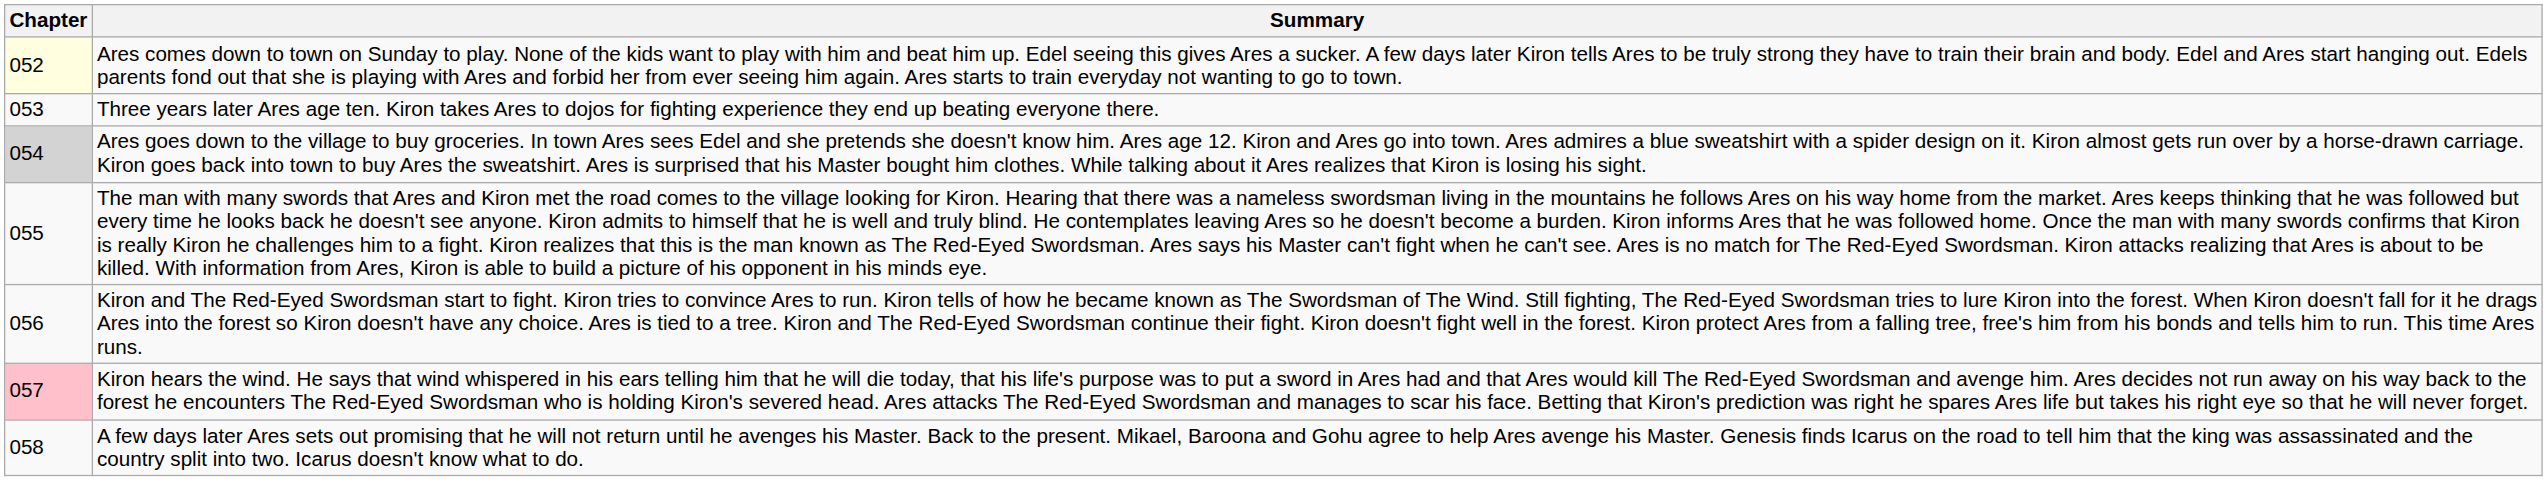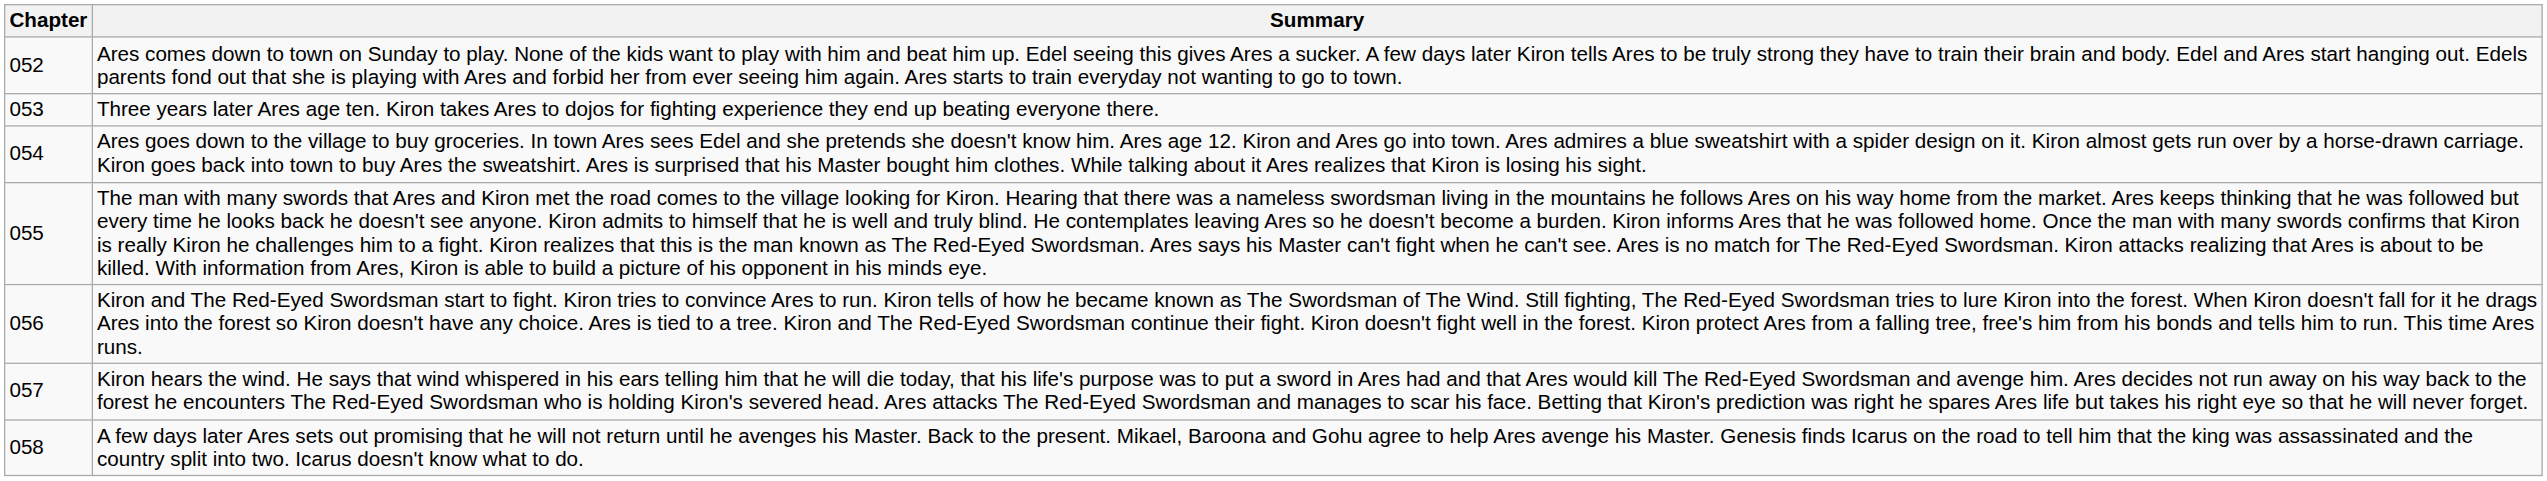row 2 | Chapter: lightyellow background -> no background
row 4 | Chapter: lightgrey background -> no background
row 7 | Chapter: pink background -> no background
